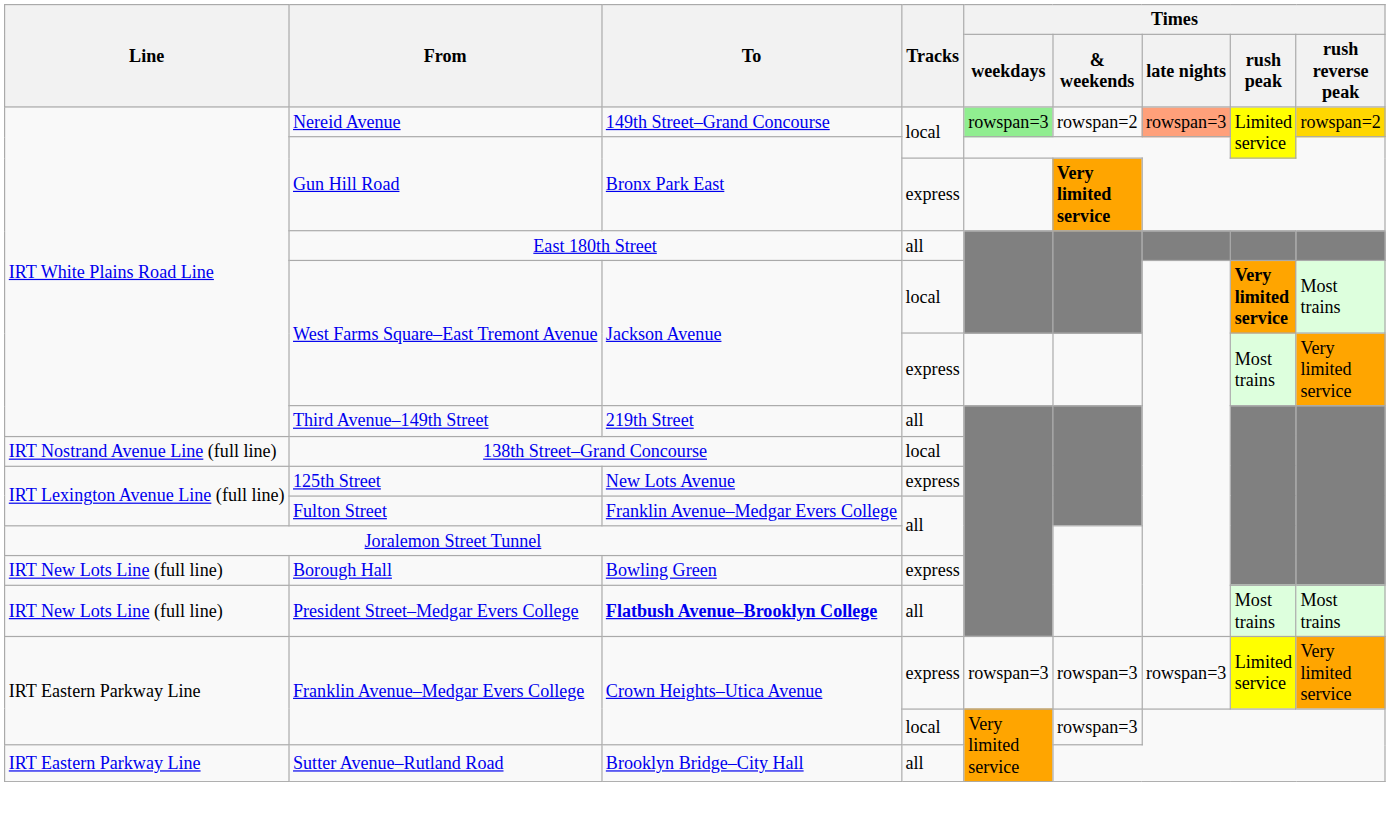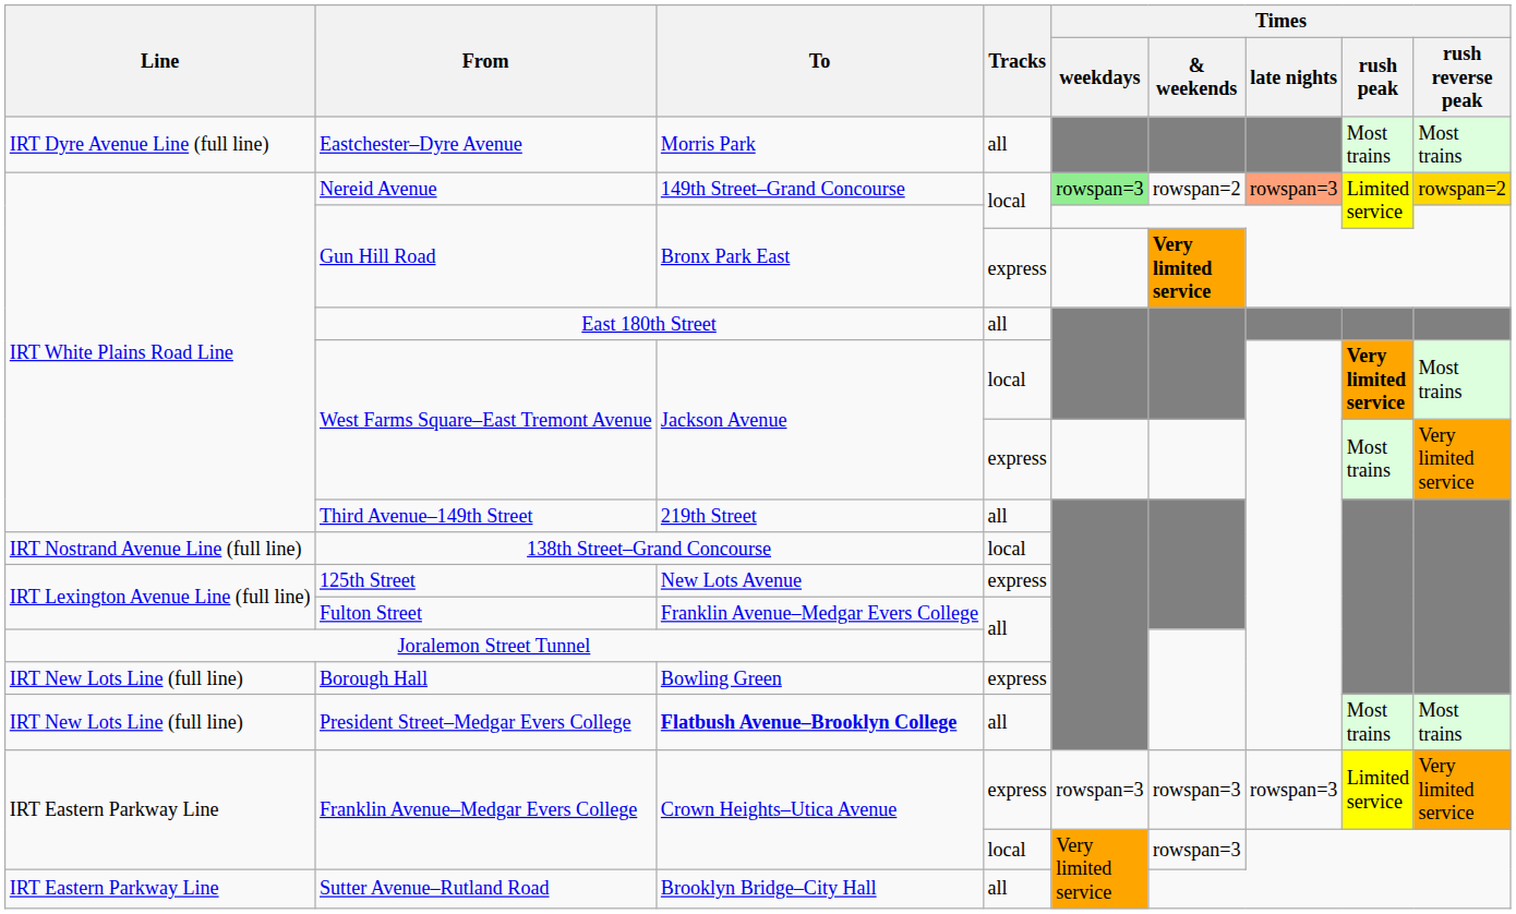+ row: IRT Dyre Avenue Line (full line) | Eastchester–Dyre Avenue | Morris Park | all | Most trains | Most trains
